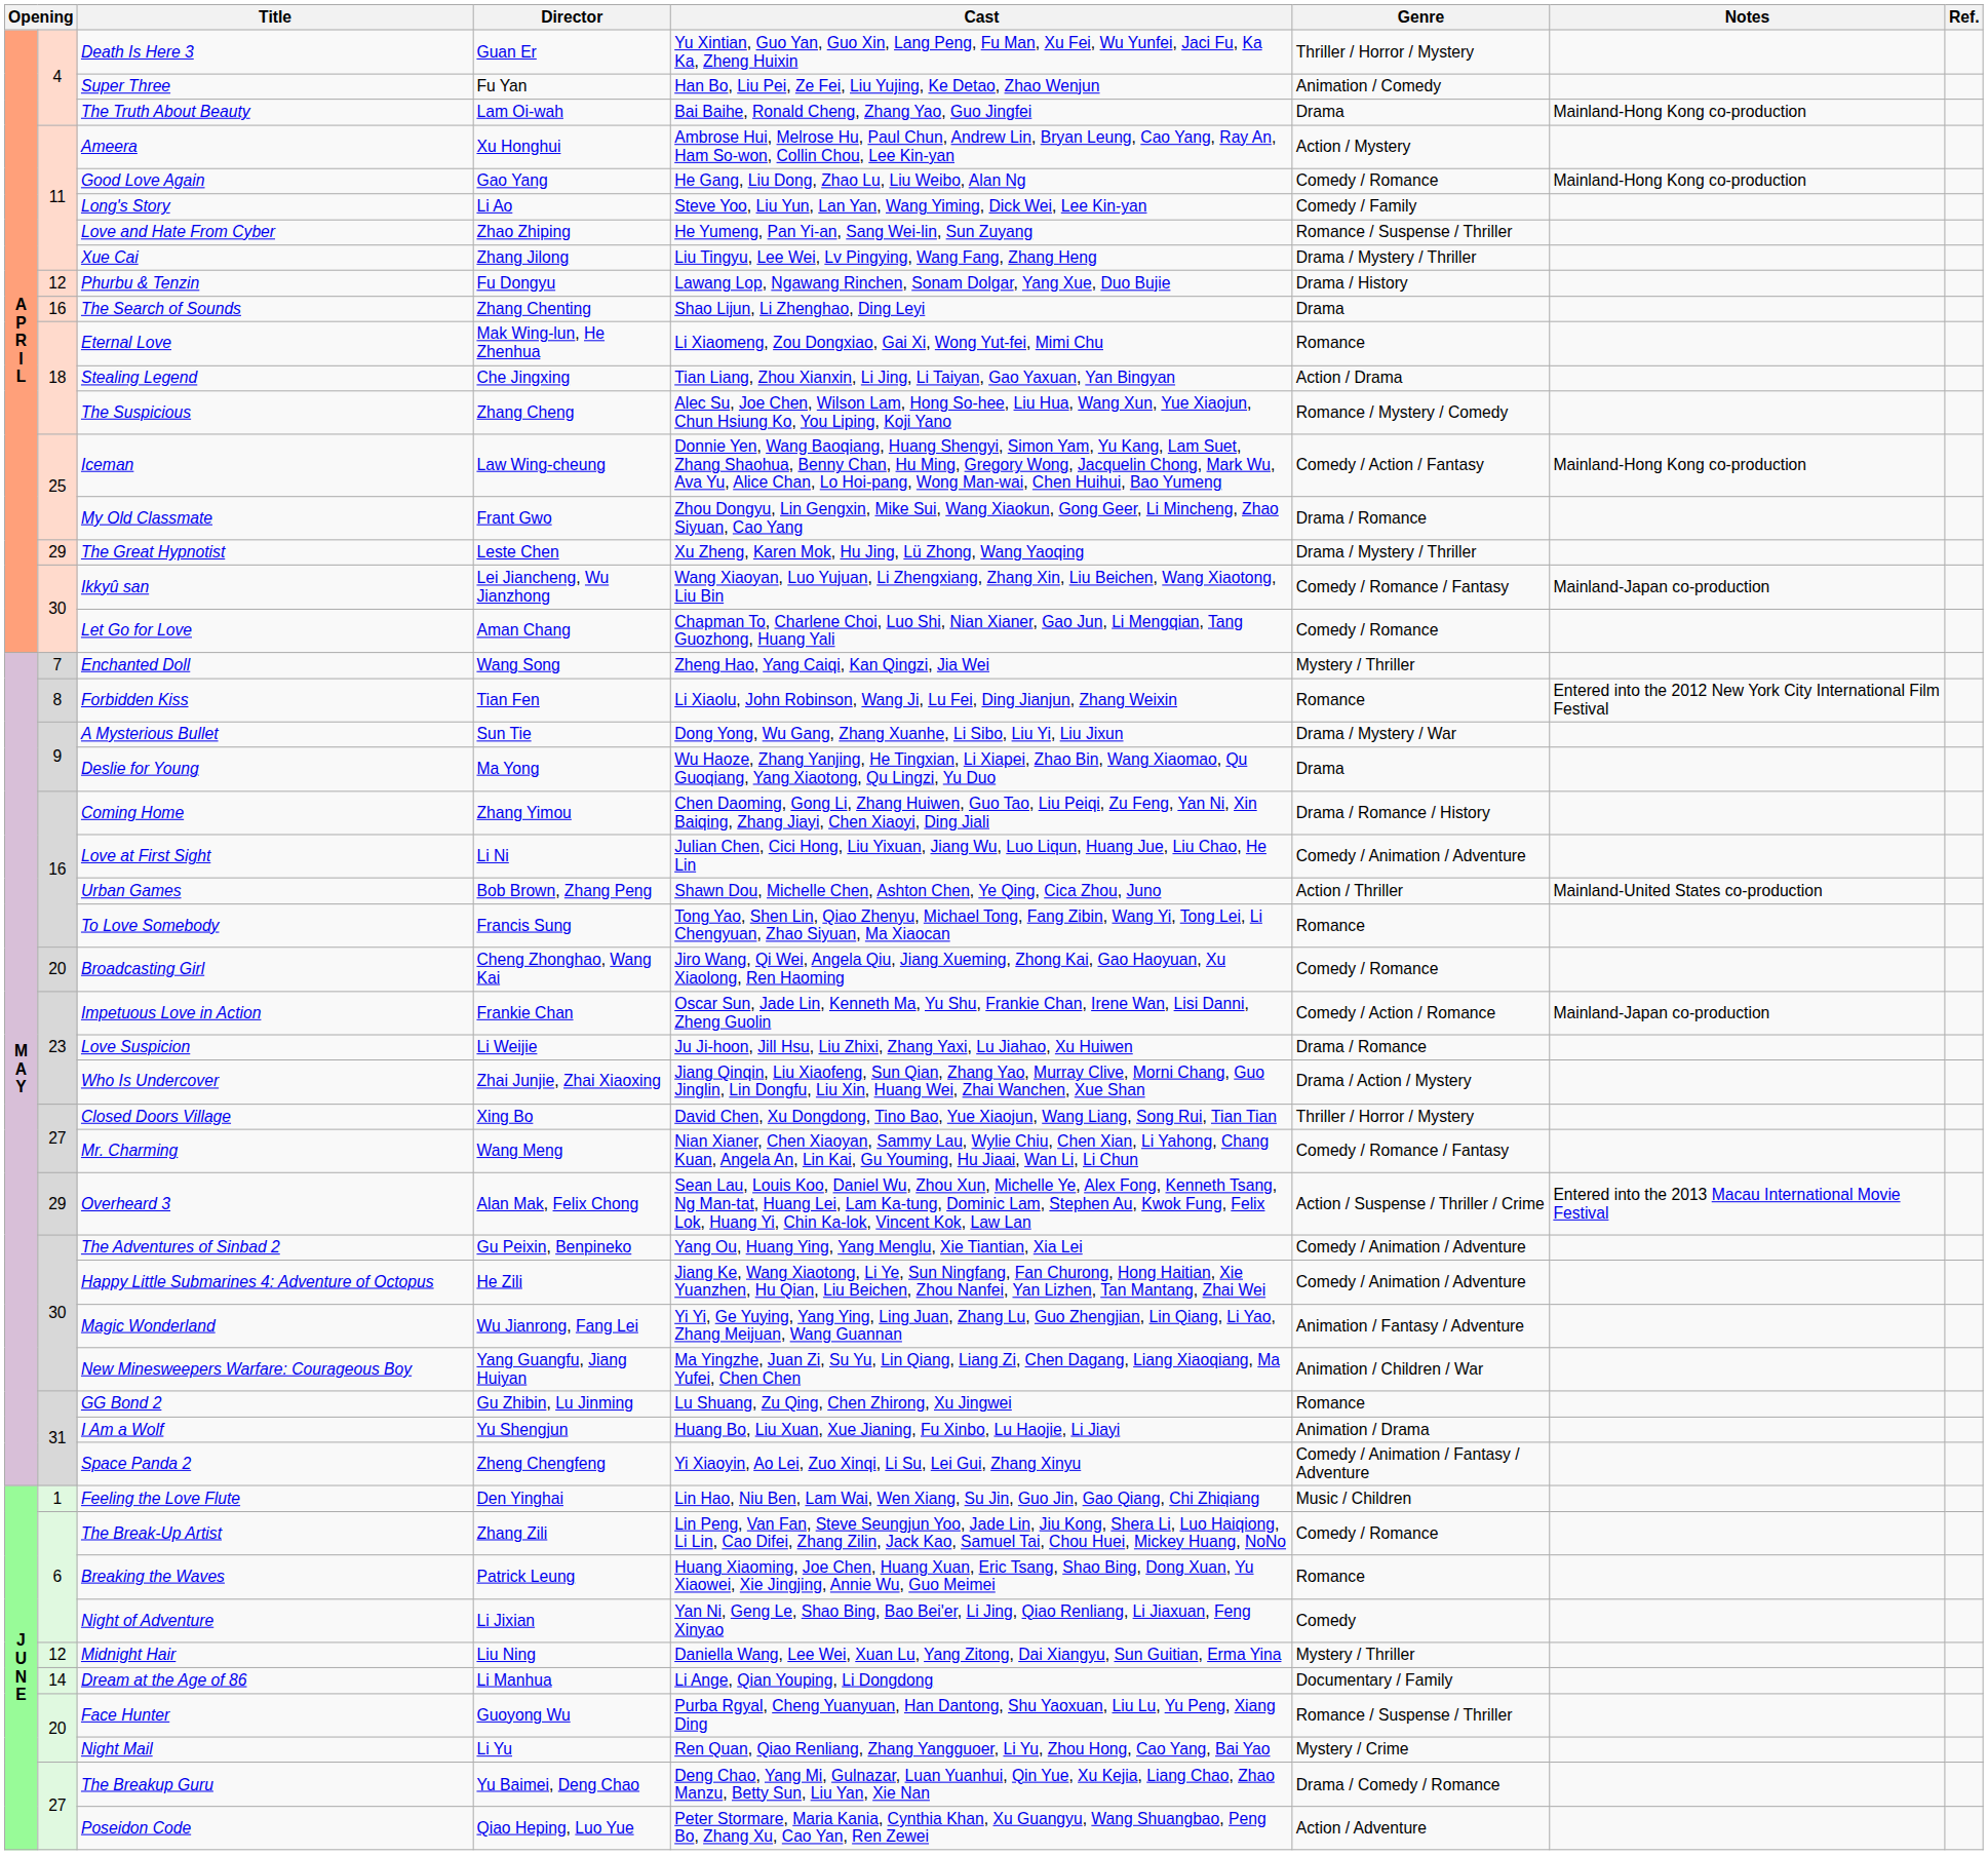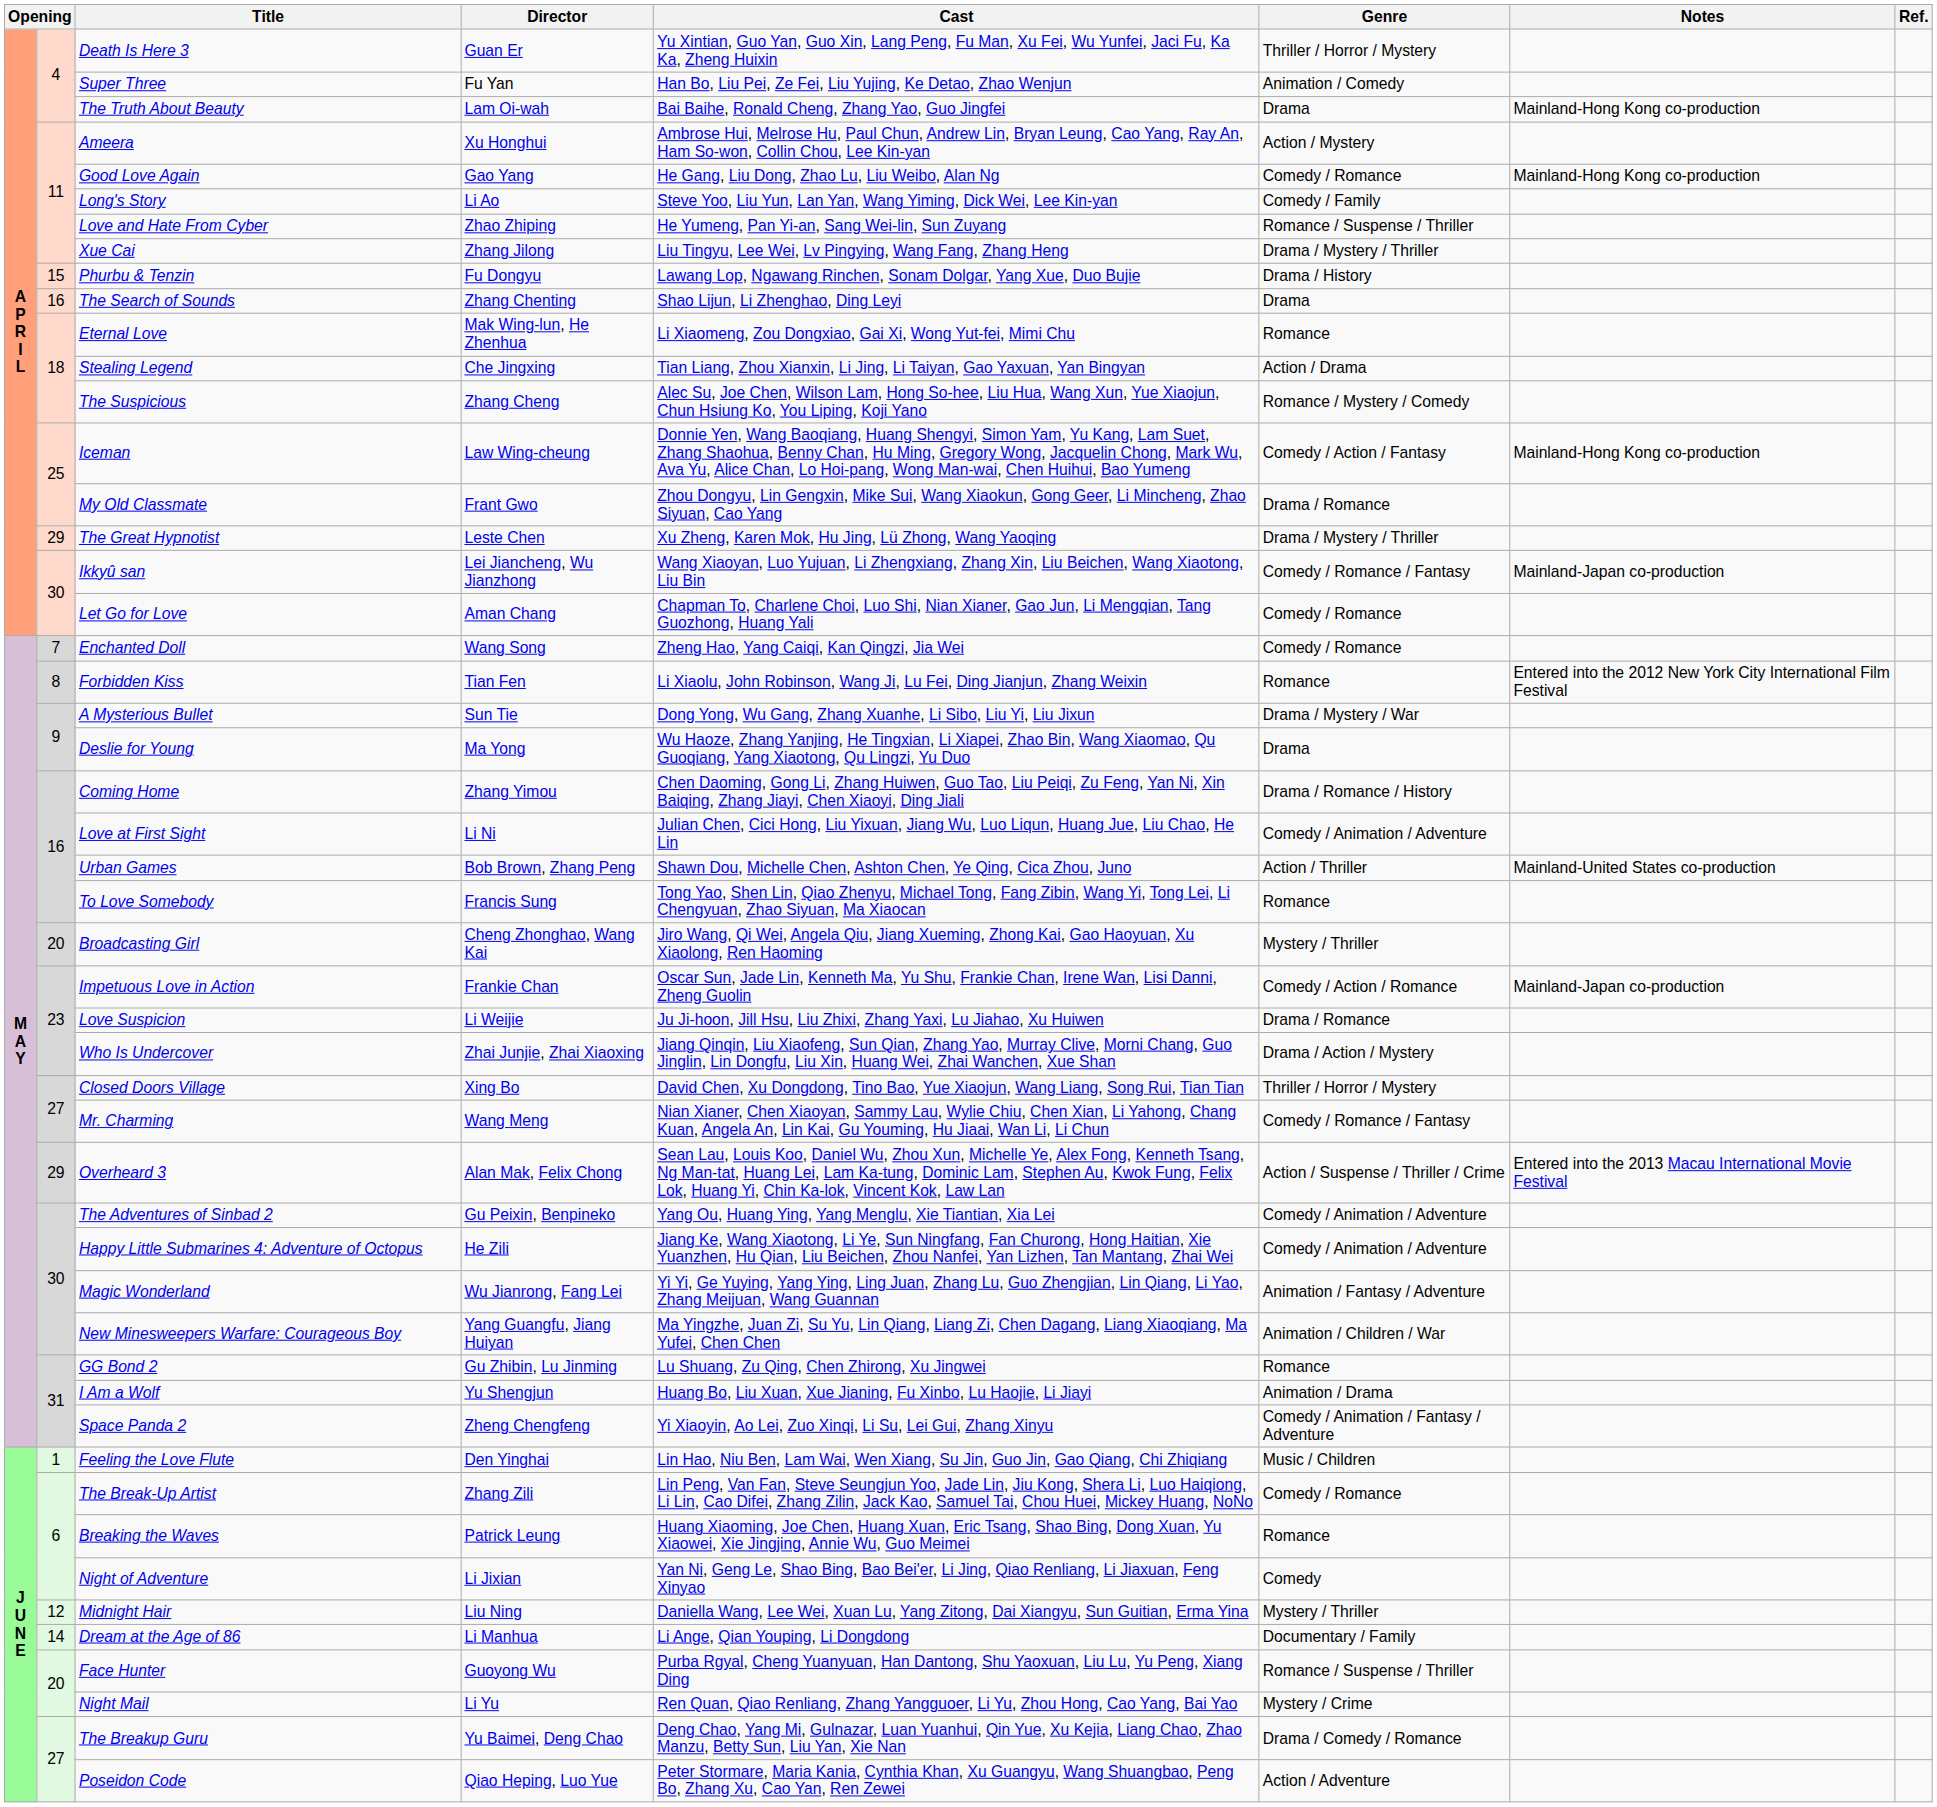Phurbu & Tenzin | column 2: 12 -> 15
Enchanted Doll | Genre: Mystery / Thriller -> Comedy / Romance
Broadcasting Girl | Genre: Comedy / Romance -> Mystery / Thriller
